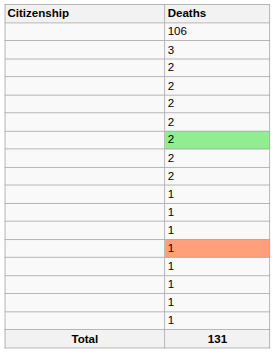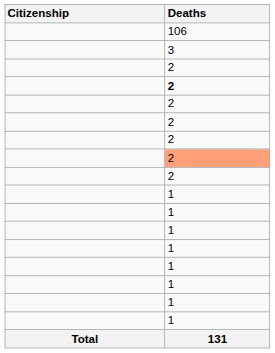row 5 | Deaths: normal -> bold
row 8 | Deaths: lightgreen background -> no background
row 9 | Deaths: no background -> lightsalmon background
row 14 | Deaths: lightsalmon background -> no background
